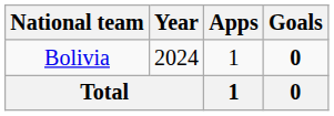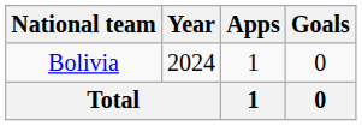Bolivia | Goals: bold -> normal
